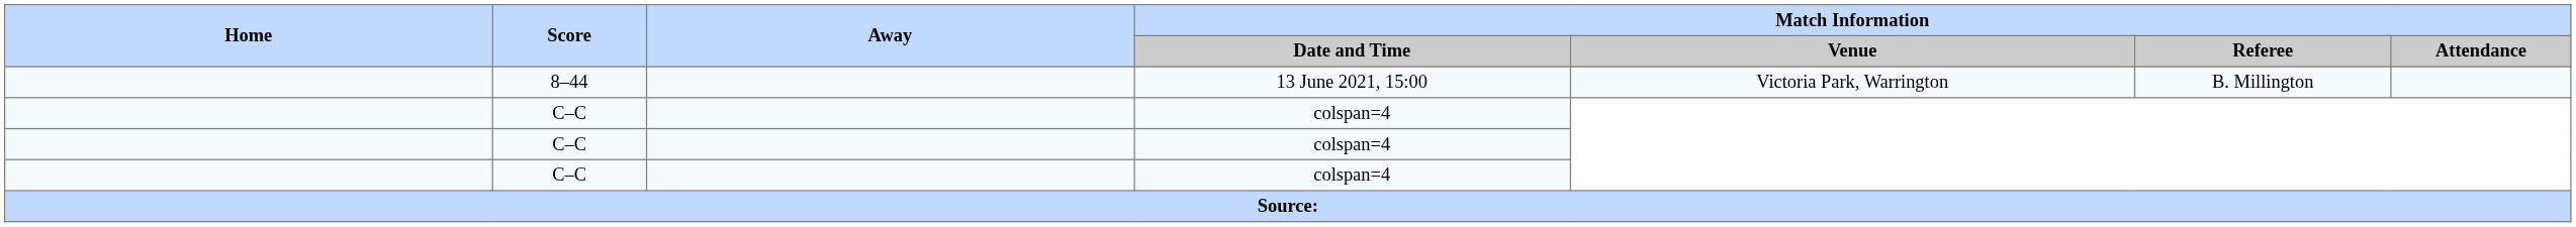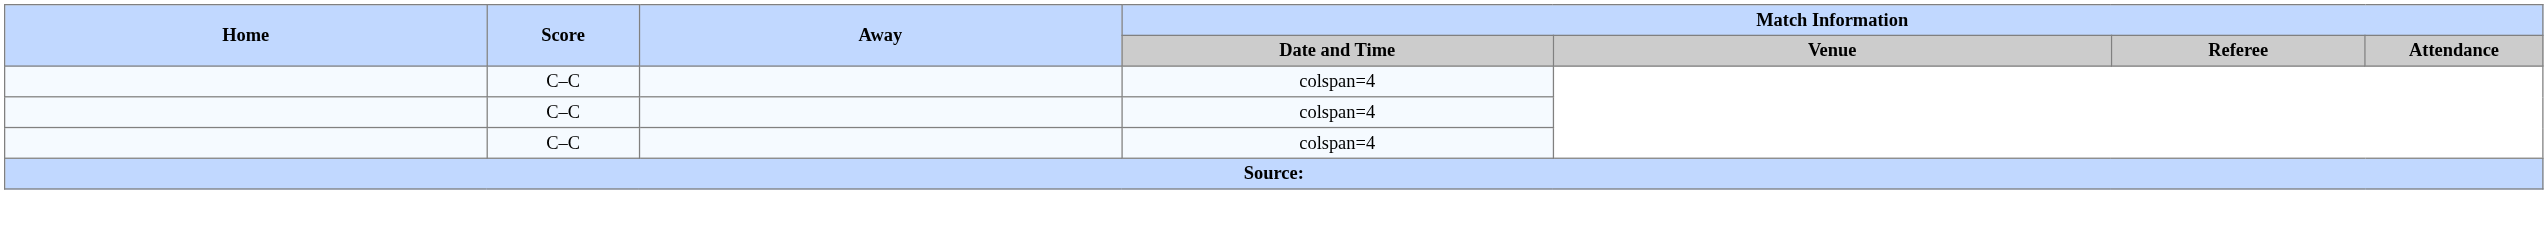- row: 8–44 | 13 June 2021, 15:00 | Victoria Park, Warrington | B. Millington
